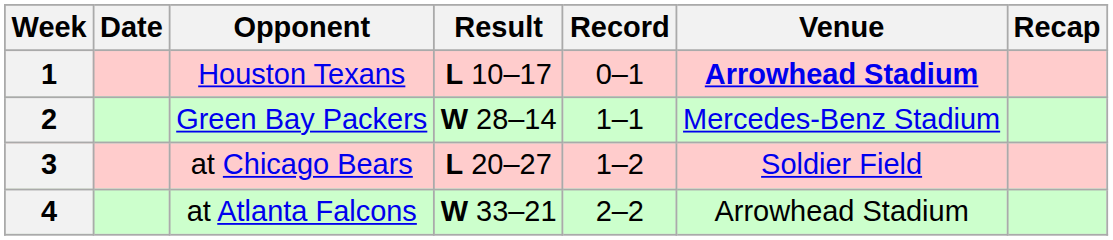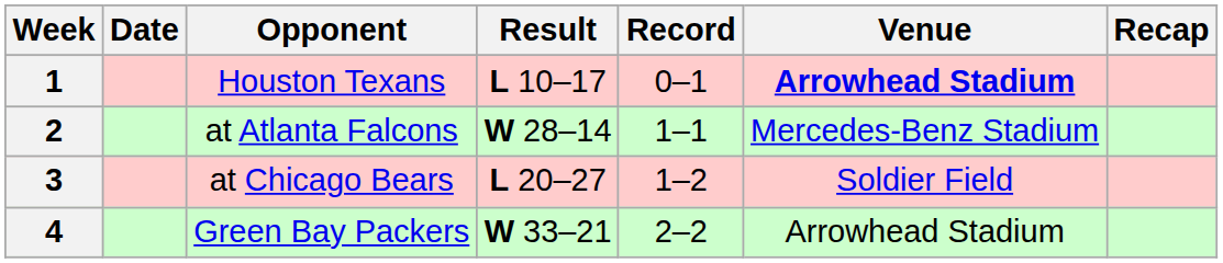2 | Opponent: Green Bay Packers -> at Atlanta Falcons
4 | Opponent: at Atlanta Falcons -> Green Bay Packers
